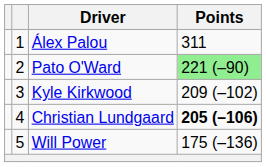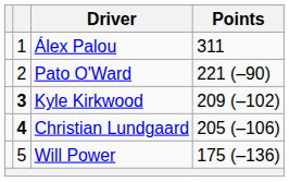Pato O'Ward | Points: lightgreen background -> no background
Kyle Kirkwood | column 2: normal -> bold
Christian Lundgaard | column 2: normal -> bold
Christian Lundgaard | Points: bold -> normal
